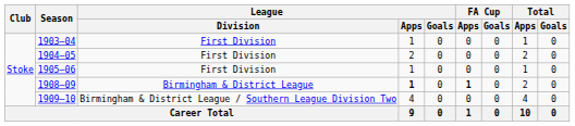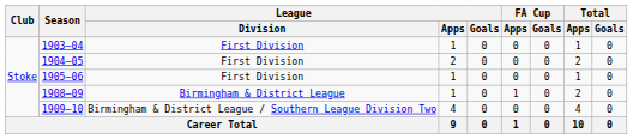1908–09 | League / Apps: bold -> normal
1908–09 | FA Cup / Apps: bold -> normal
